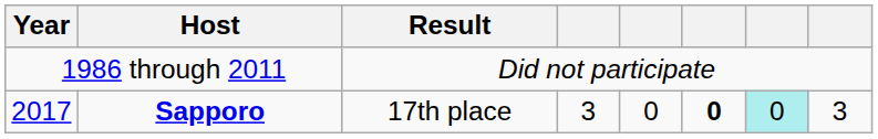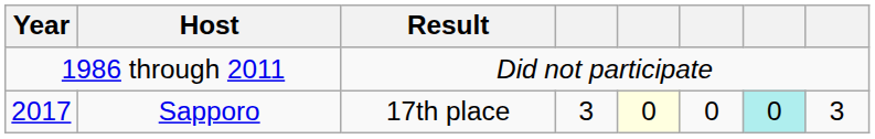2017 | Host: bold -> normal
2017 | column 5: no background -> lightyellow background
2017 | column 6: bold -> normal
